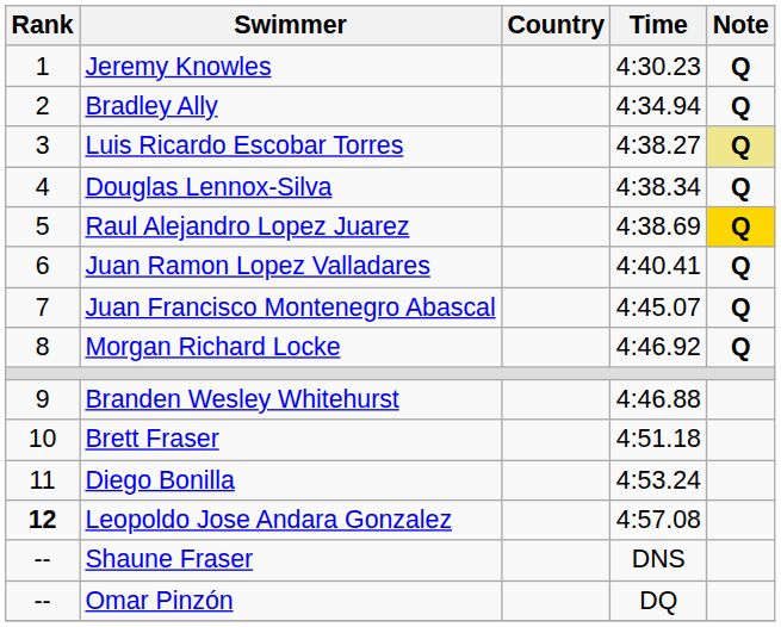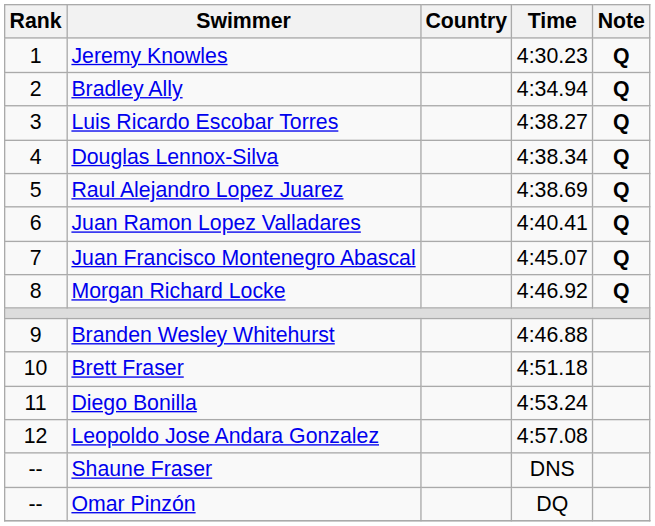Luis Ricardo Escobar Torres | Note: khaki background -> no background
Raul Alejandro Lopez Juarez | Note: gold background -> no background
Leopoldo Jose Andara Gonzalez | Rank: bold -> normal
